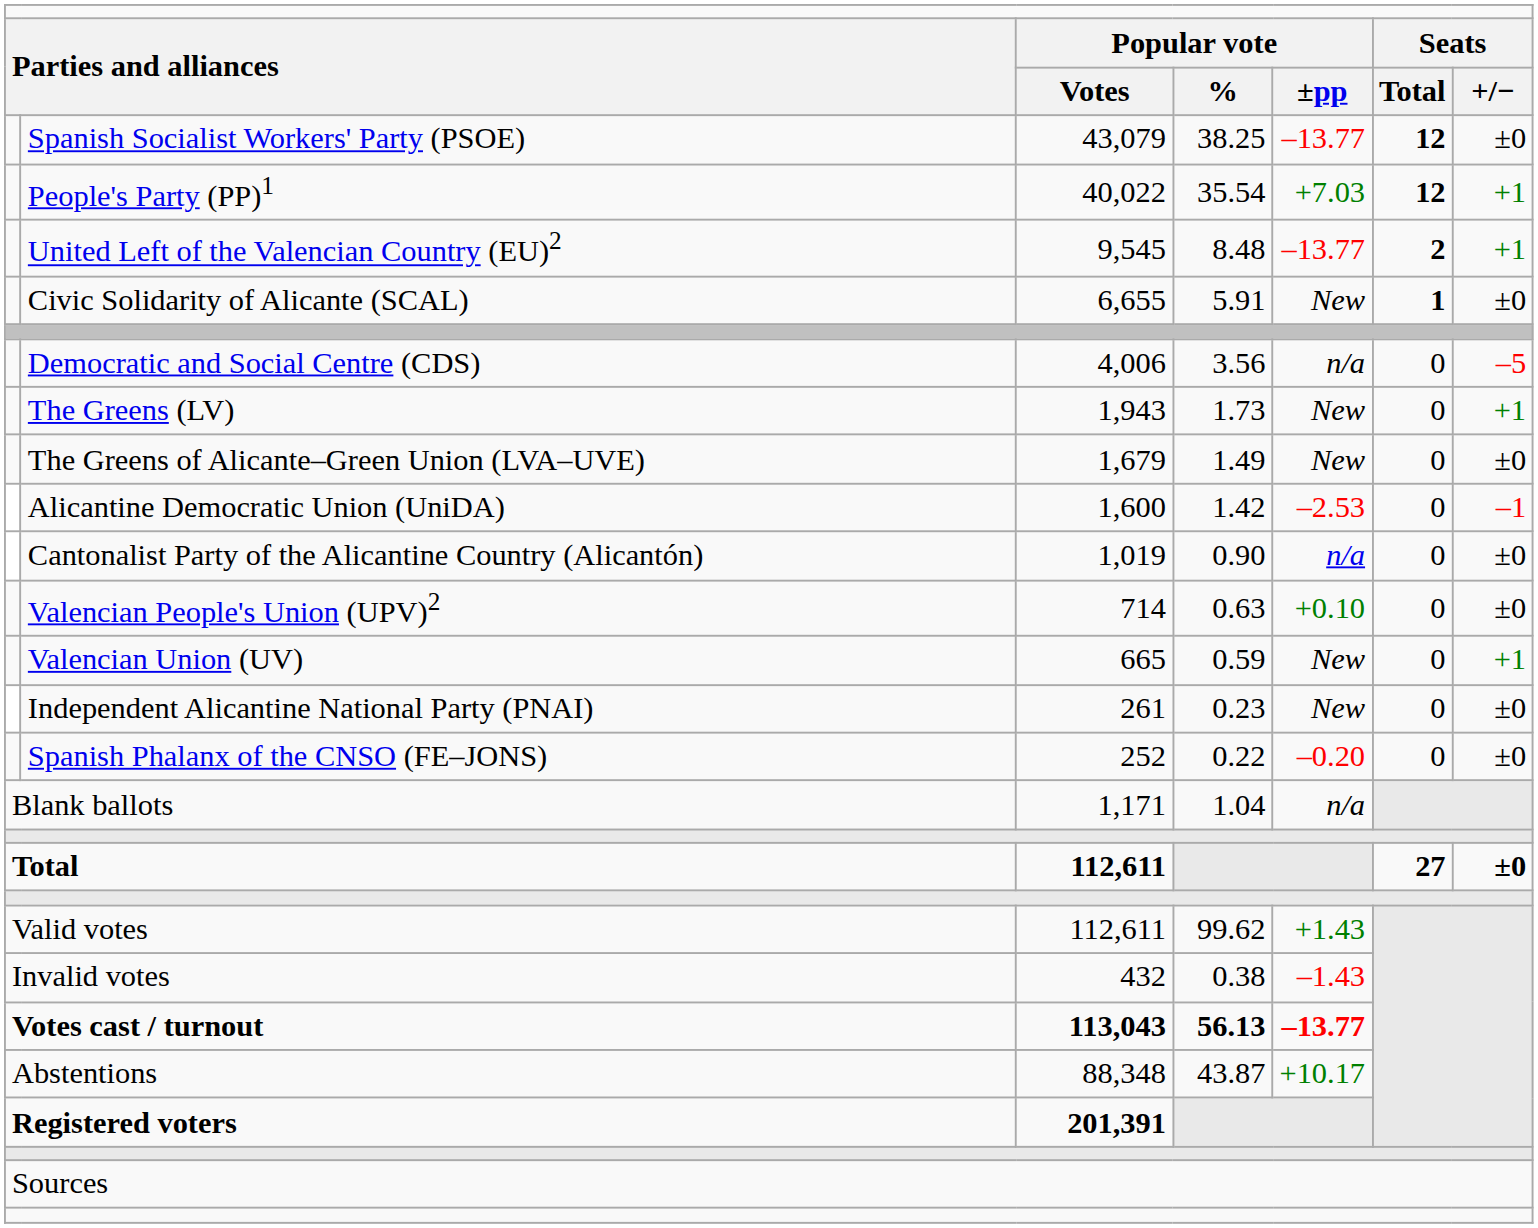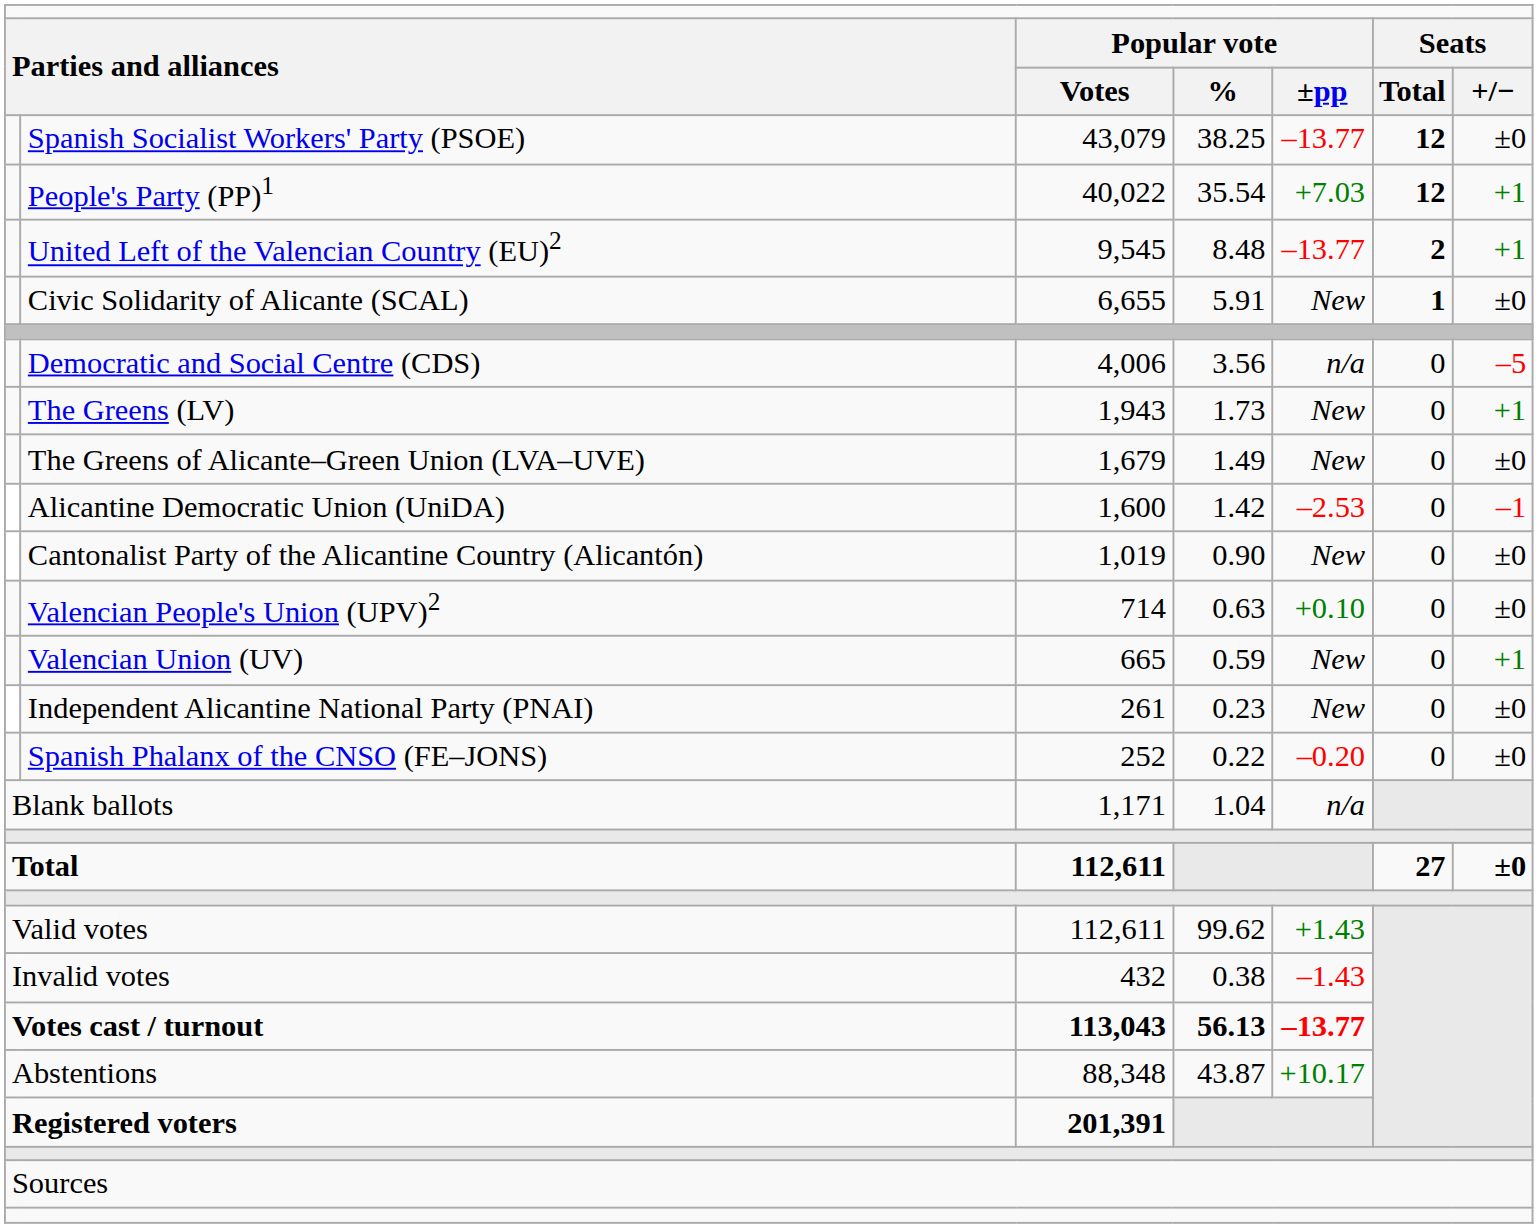Cantonalist Party of the Alicantine Country (Alicantón) | column 5: n/a -> New
